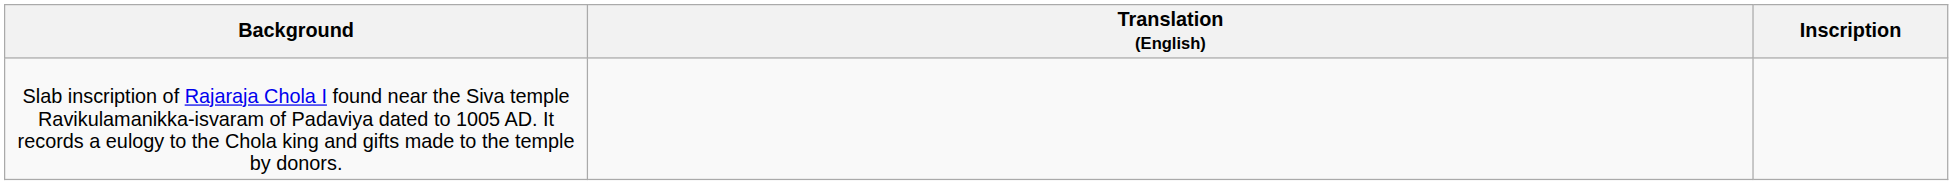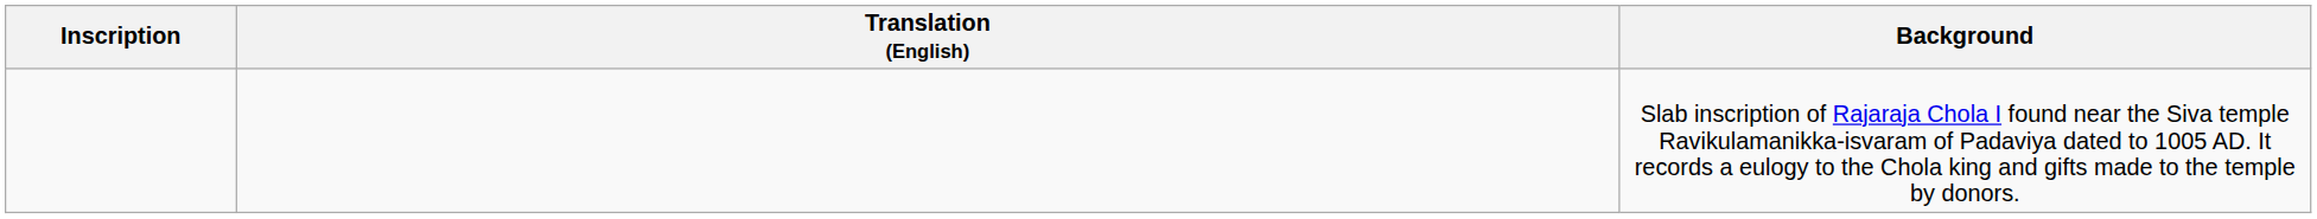columns swapped: Background <-> Inscription
